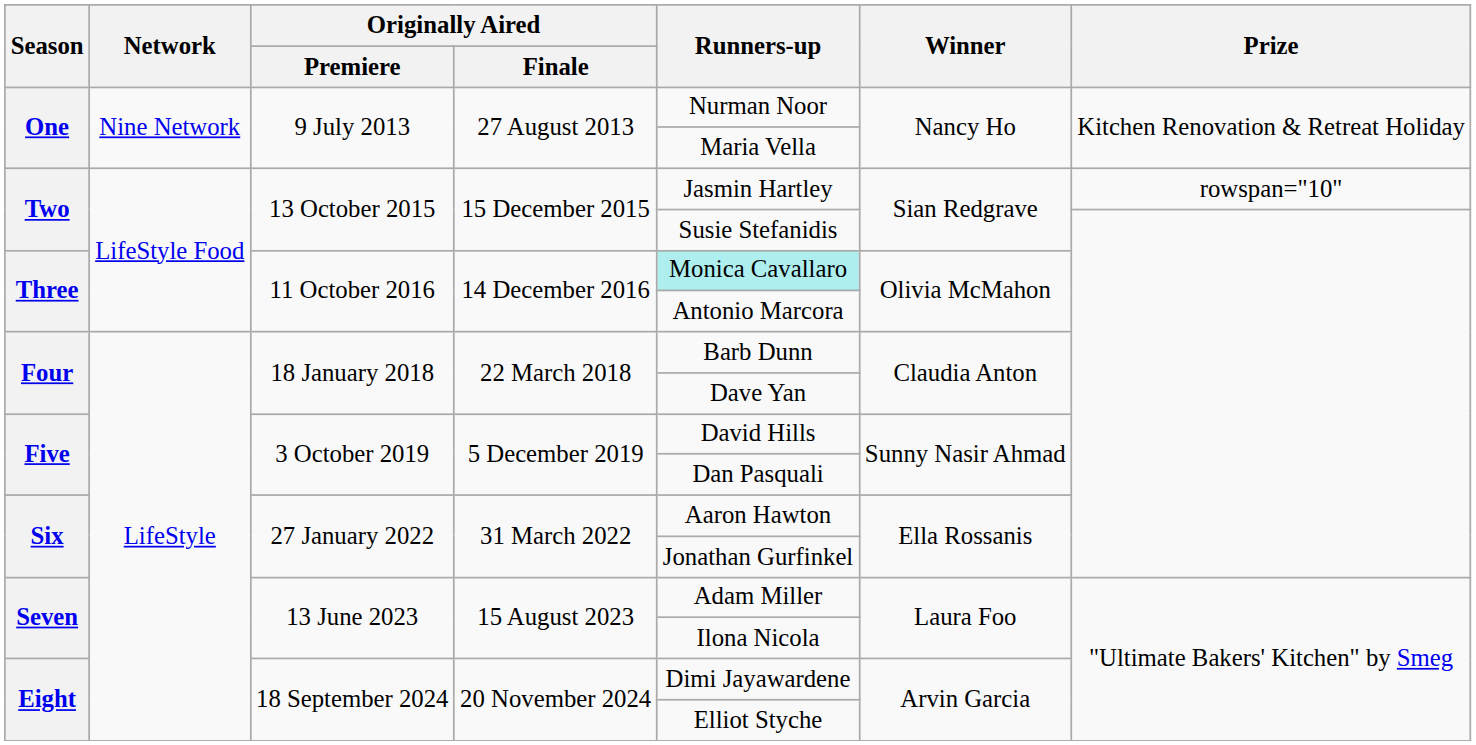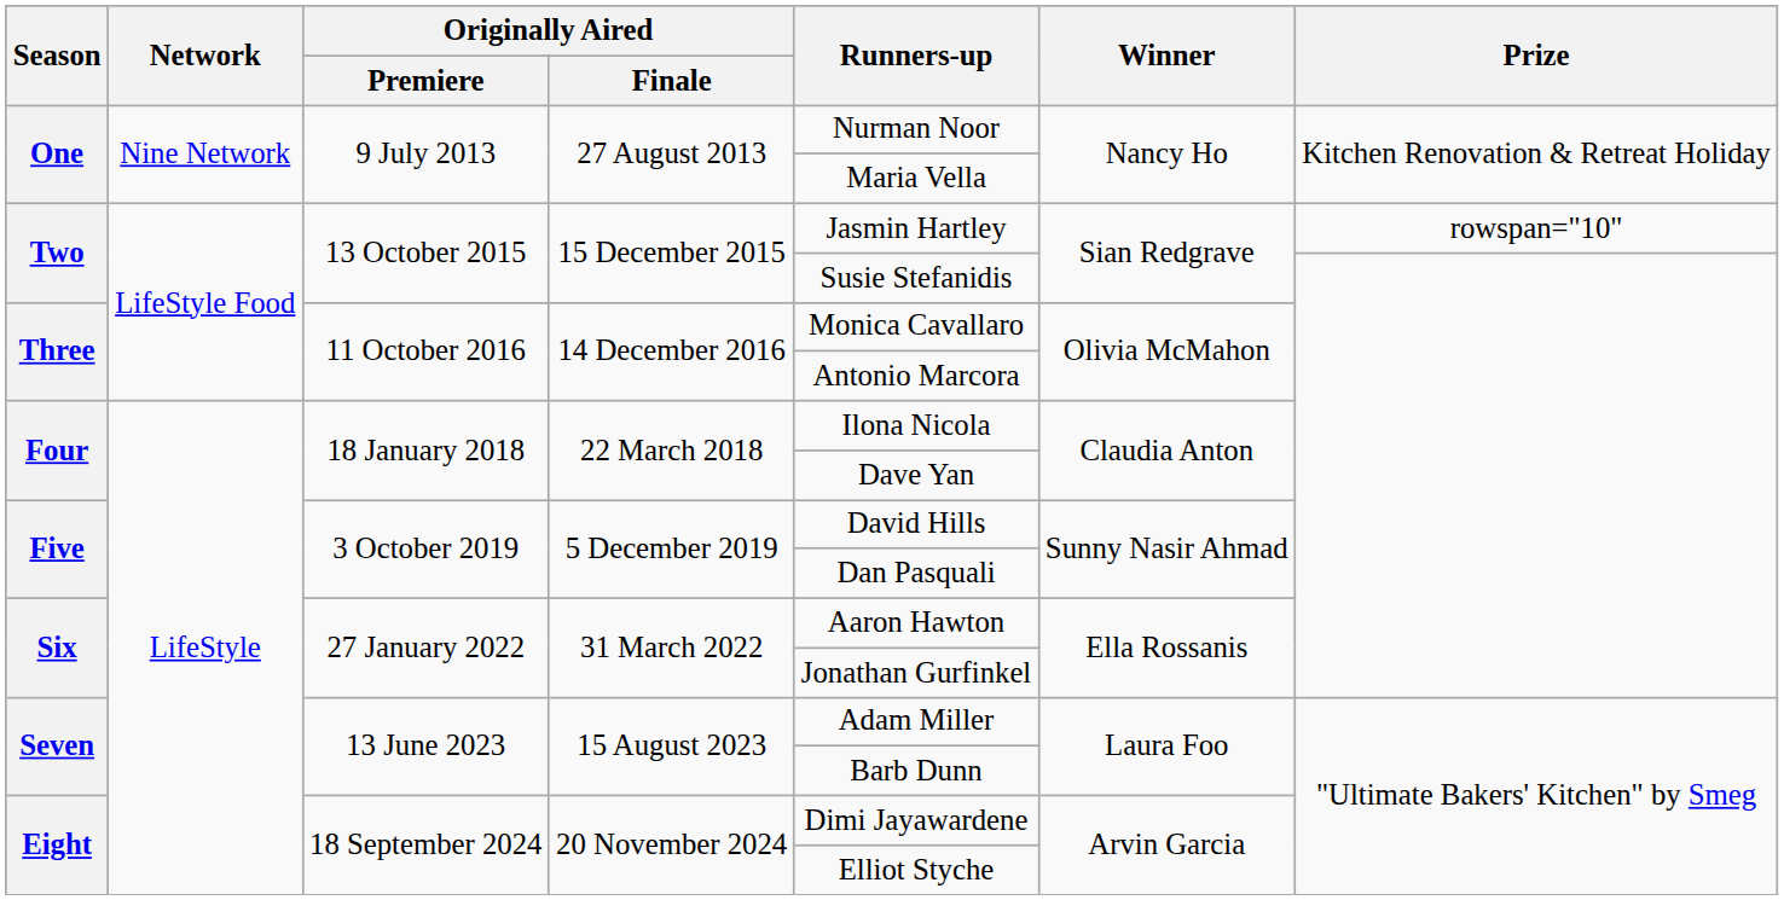row 7 | Runners-up: paleturquoise background -> no background
row 9 | Runners-up: Barb Dunn -> Ilona Nicola
row 16 | Runners-up: Ilona Nicola -> Barb Dunn
